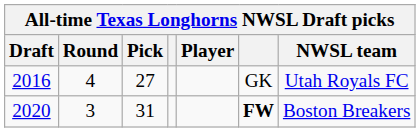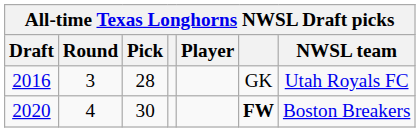2016 | Round: 4 -> 3
2016 | Pick: 27 -> 28
2020 | Round: 3 -> 4
2020 | Pick: 31 -> 30
